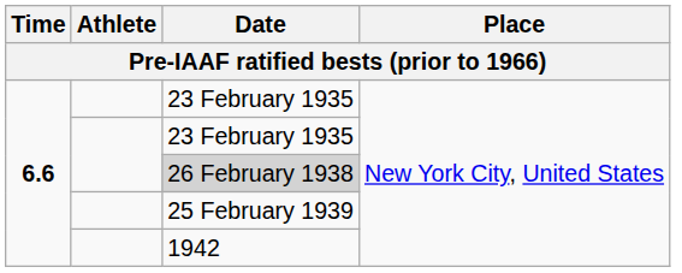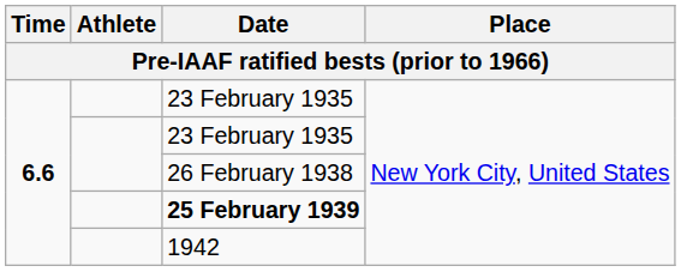26 February 1938 | Date: lightgrey background -> no background
25 February 1939 | Date: normal -> bold
